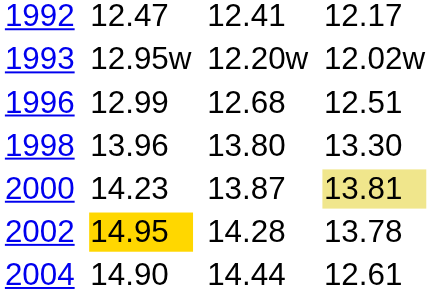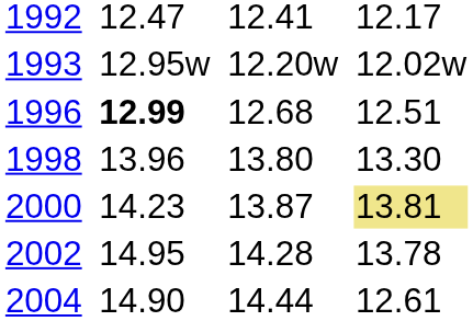1996 | column 2: normal -> bold
2002 | column 2: gold background -> no background
